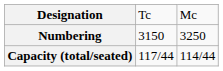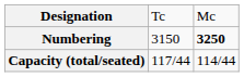Numbering | column 3: normal -> bold
